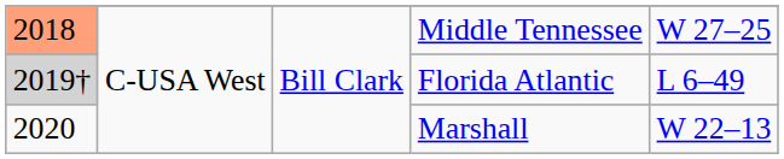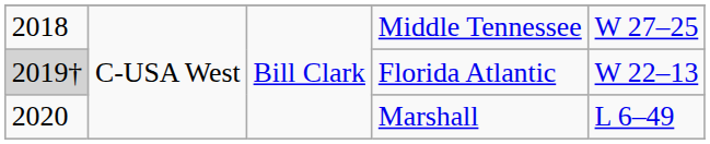Middle Tennessee | column 1: lightsalmon background -> no background
Florida Atlantic | column 5: L 6–49 -> W 22–13
Marshall | column 5: W 22–13 -> L 6–49
